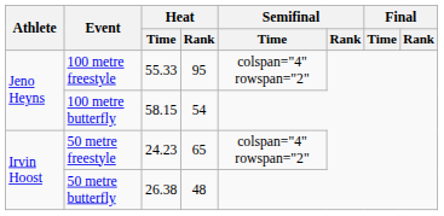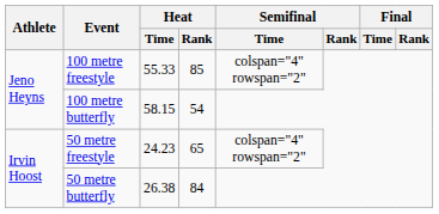100 metre freestyle | Heat / Rank: 95 -> 85
50 metre butterfly | Heat / Rank: 48 -> 84
